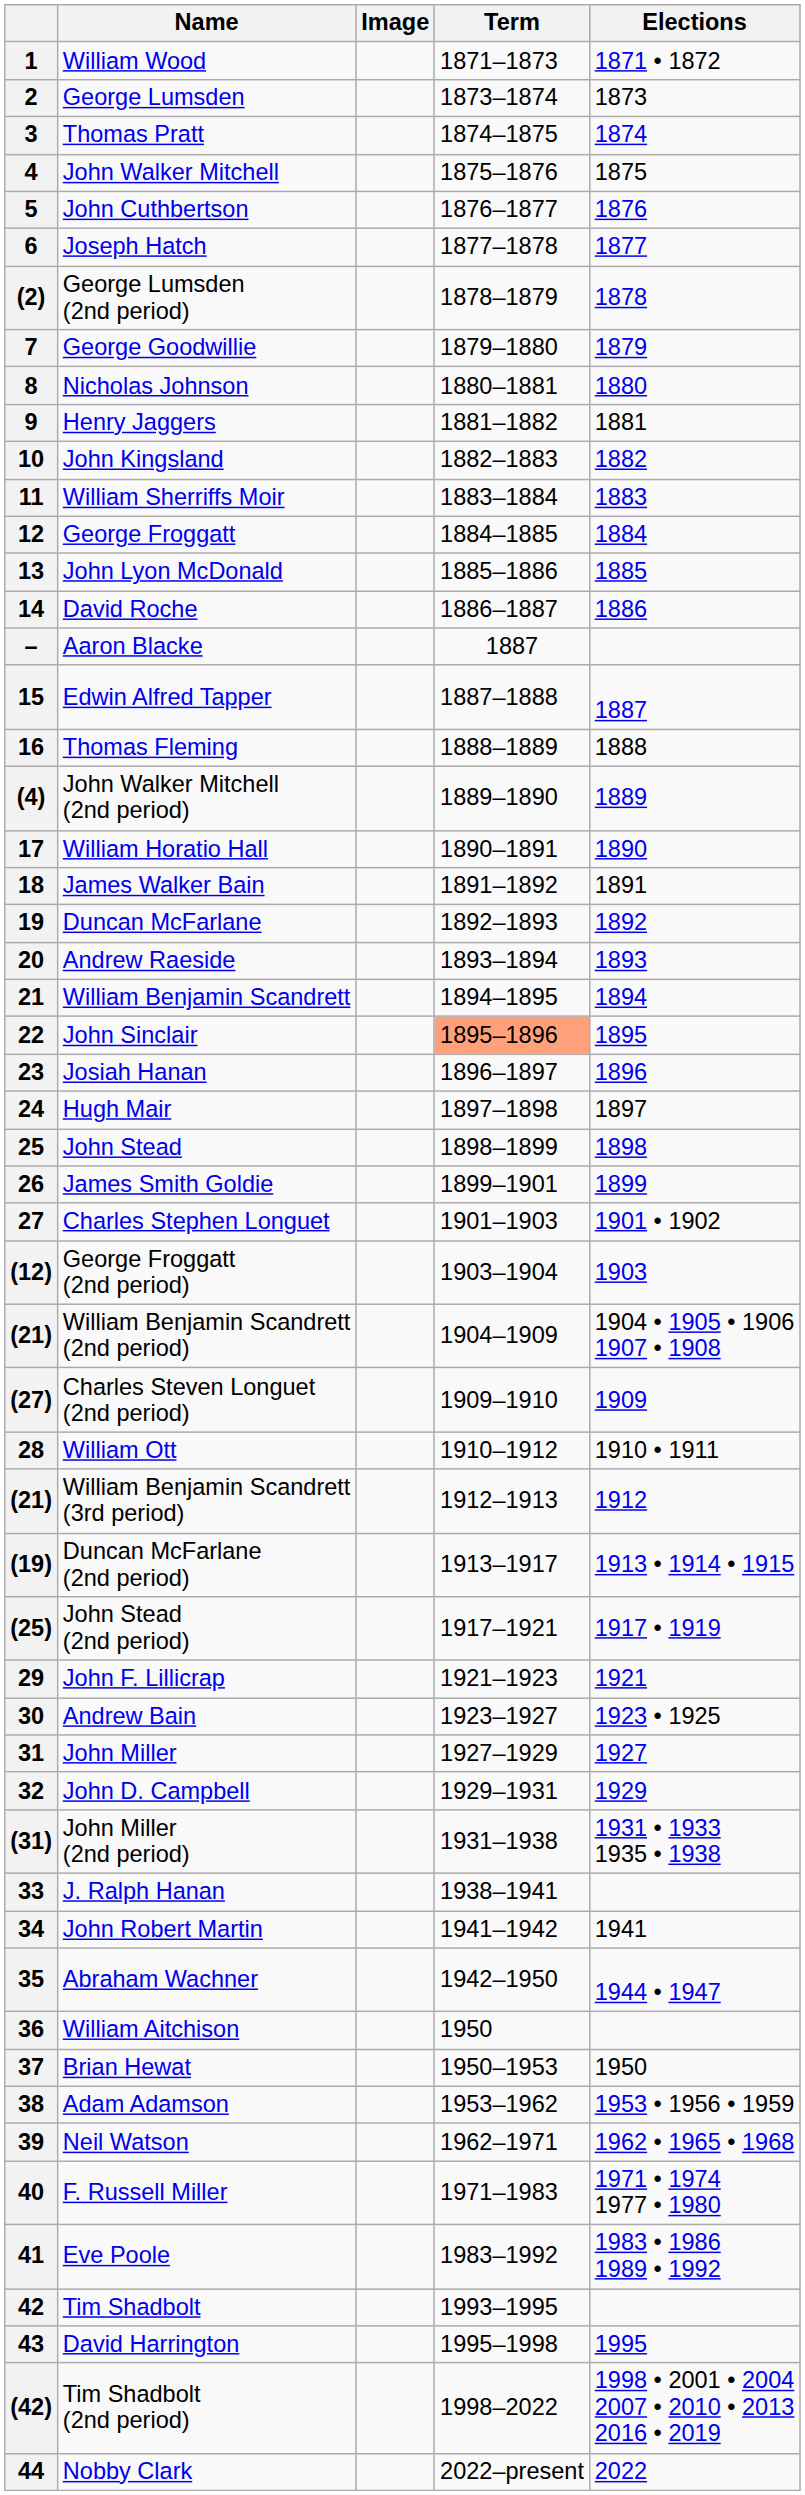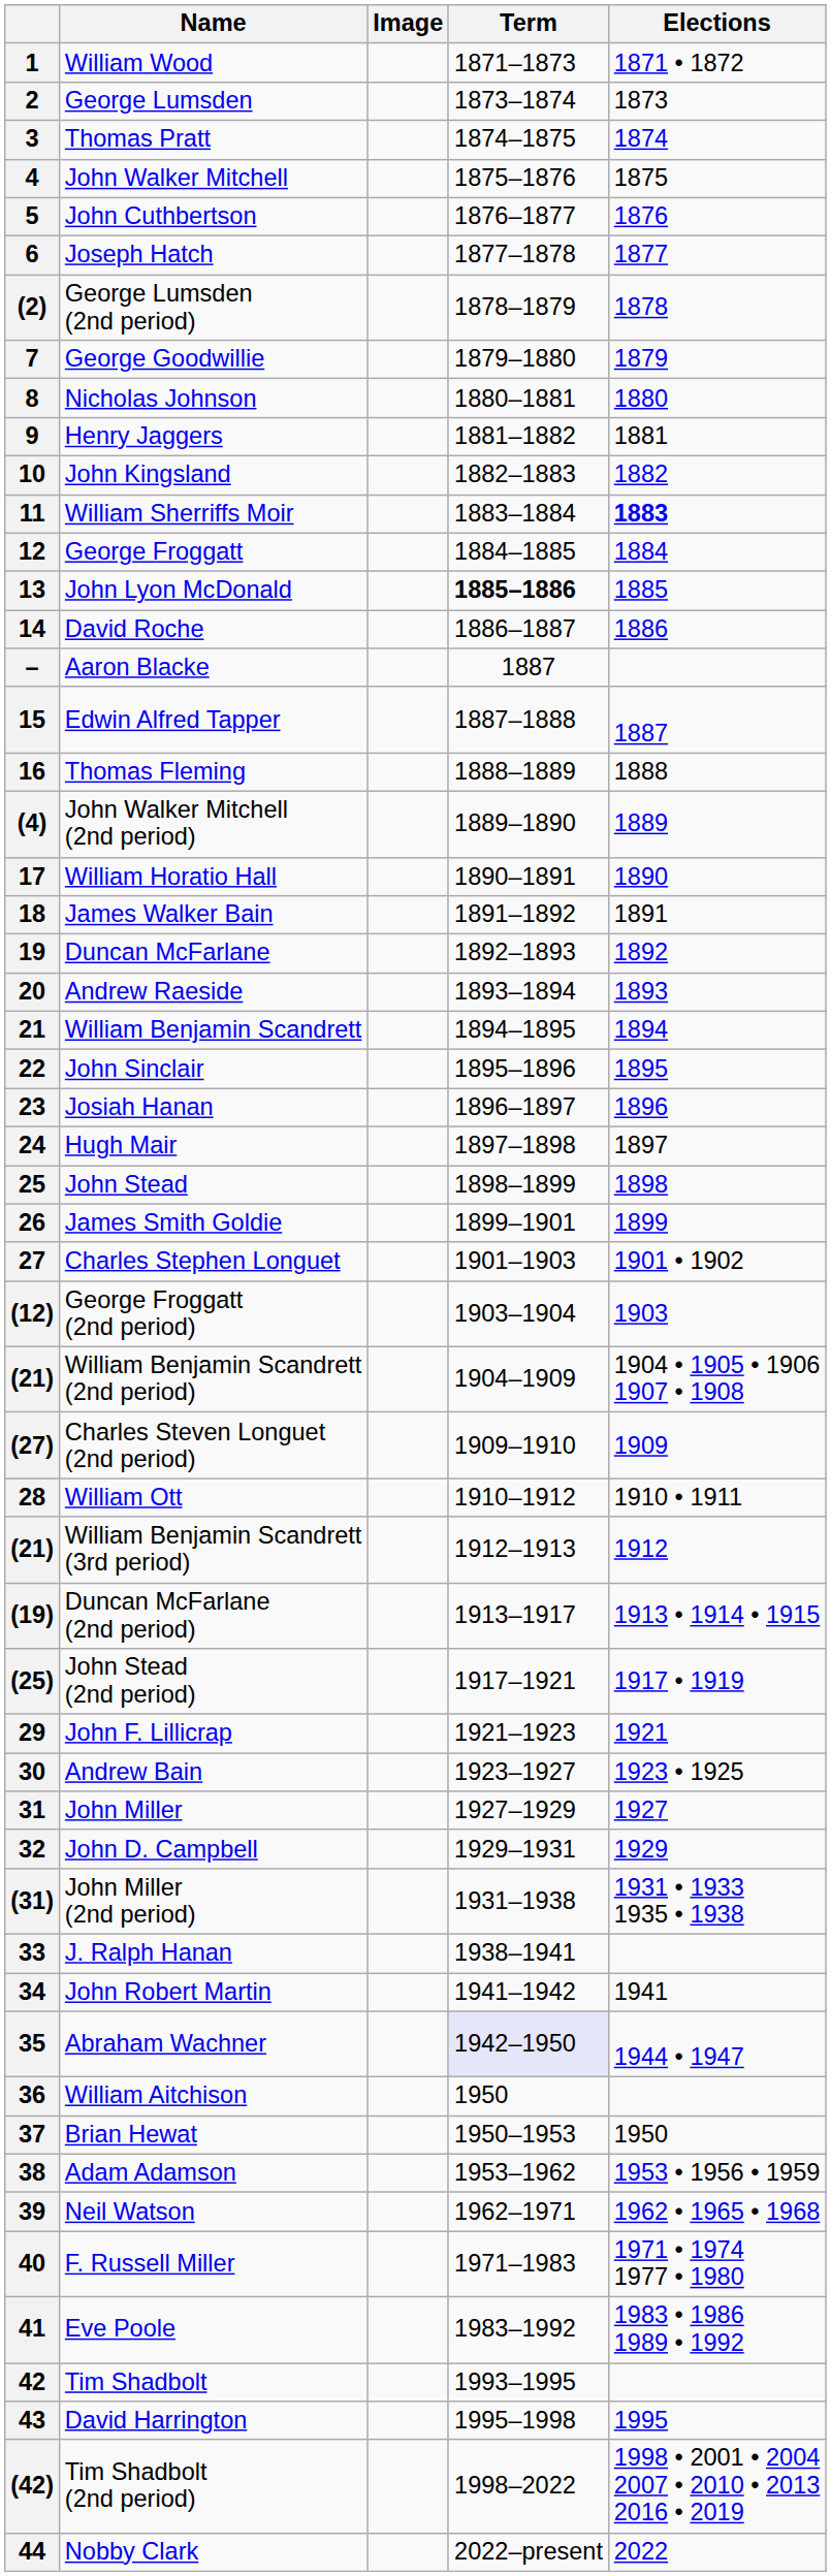11 | Elections: normal -> bold
13 | Term: normal -> bold
22 | Term: lightsalmon background -> no background
35 | Term: no background -> lavender background
